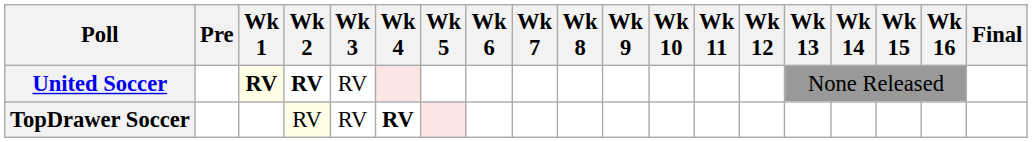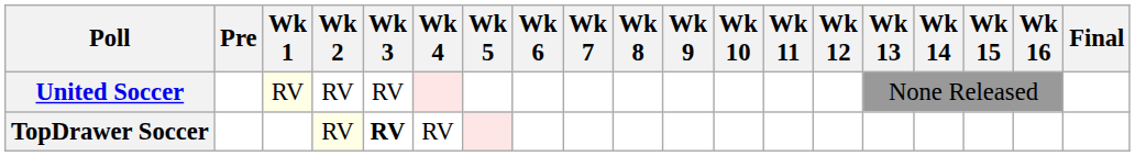United Soccer | Wk 1: bold -> normal
United Soccer | Wk 2: bold -> normal
TopDrawer Soccer | Wk 3: normal -> bold
TopDrawer Soccer | Wk 4: bold -> normal
